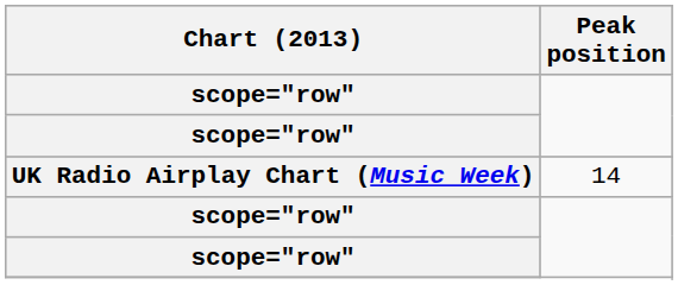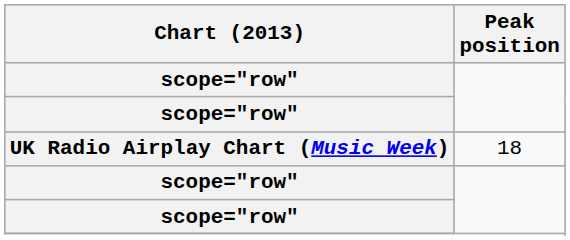UK Radio Airplay Chart (Music Week) | Peak position: 14 -> 18
